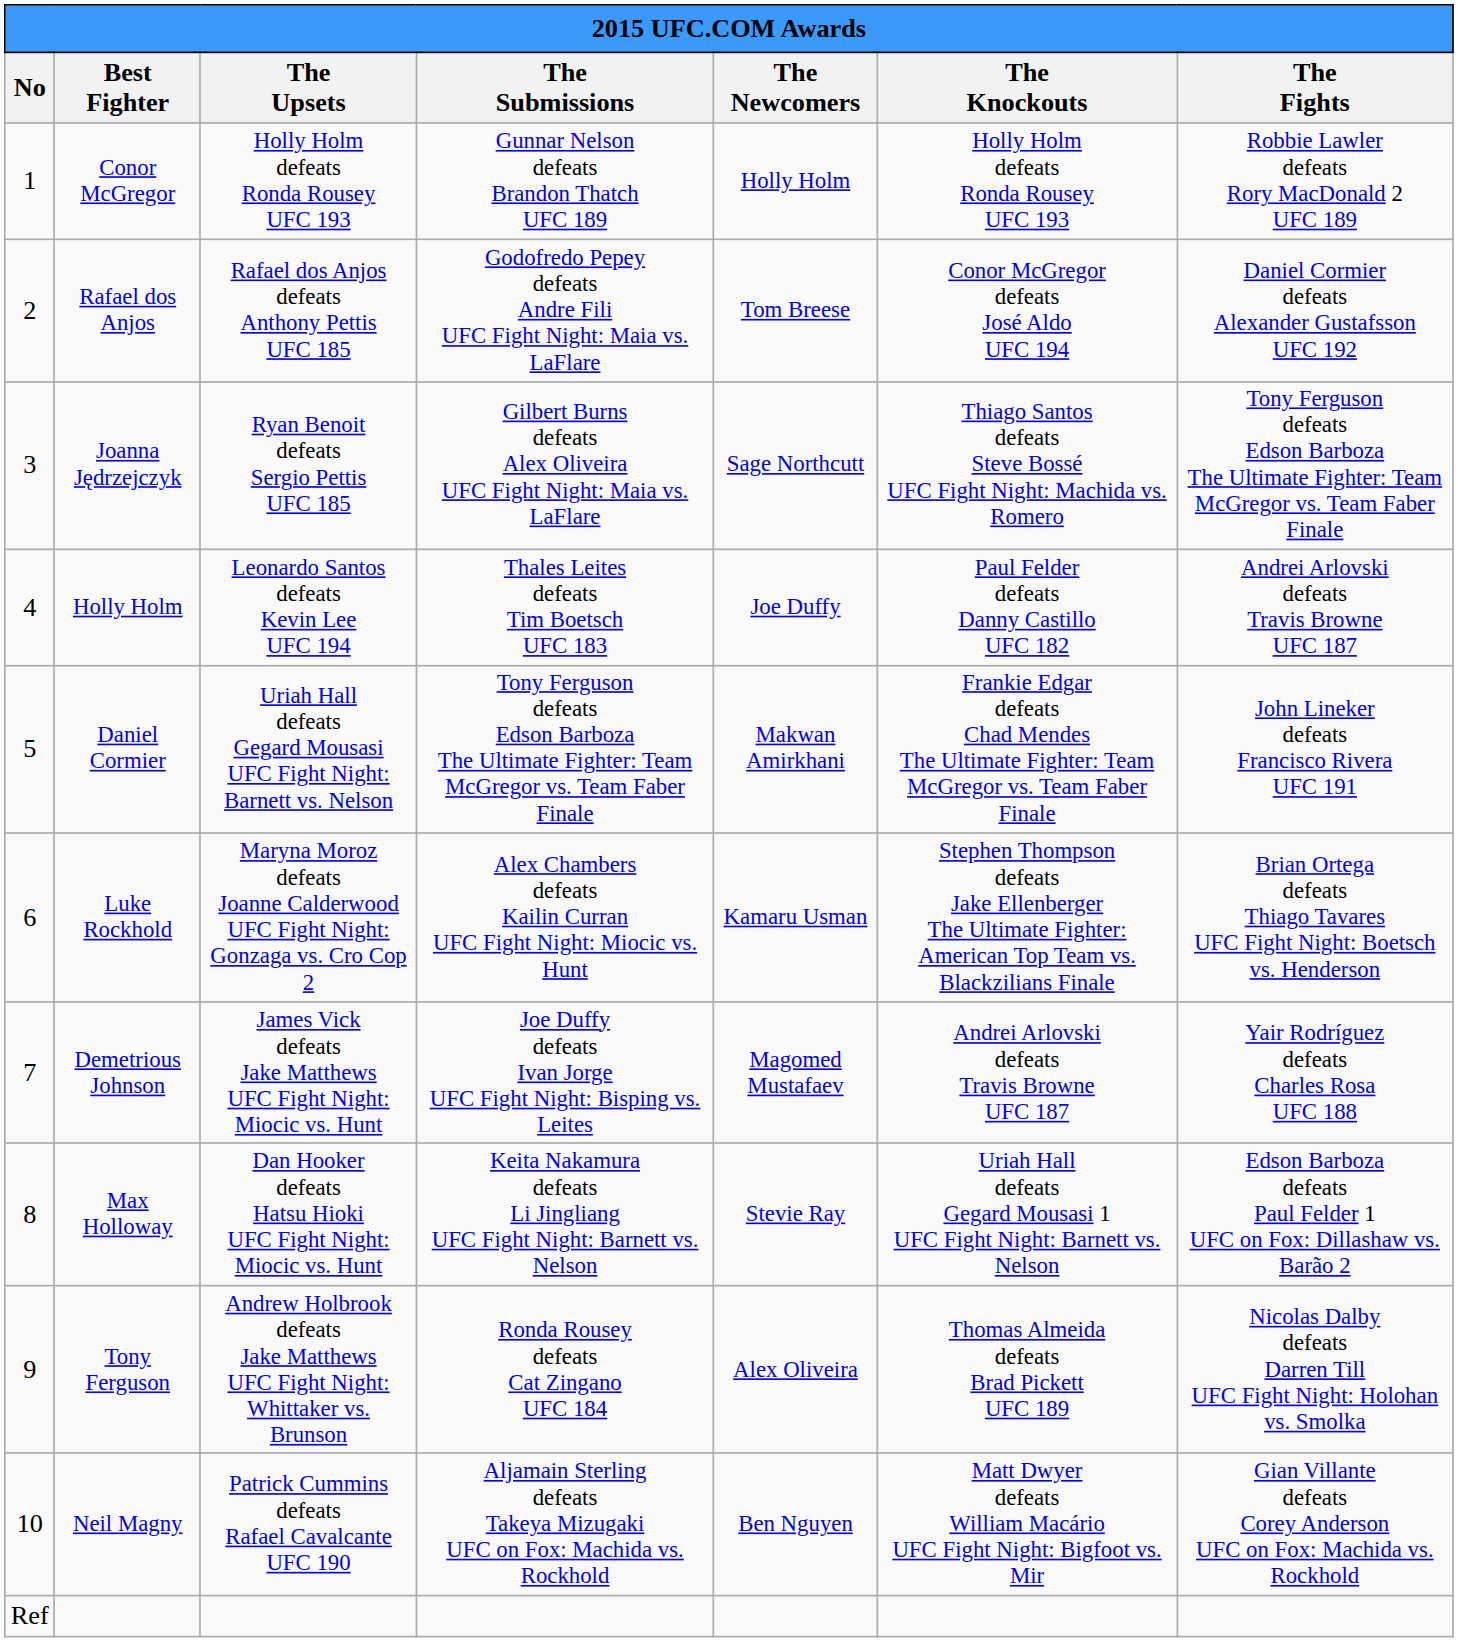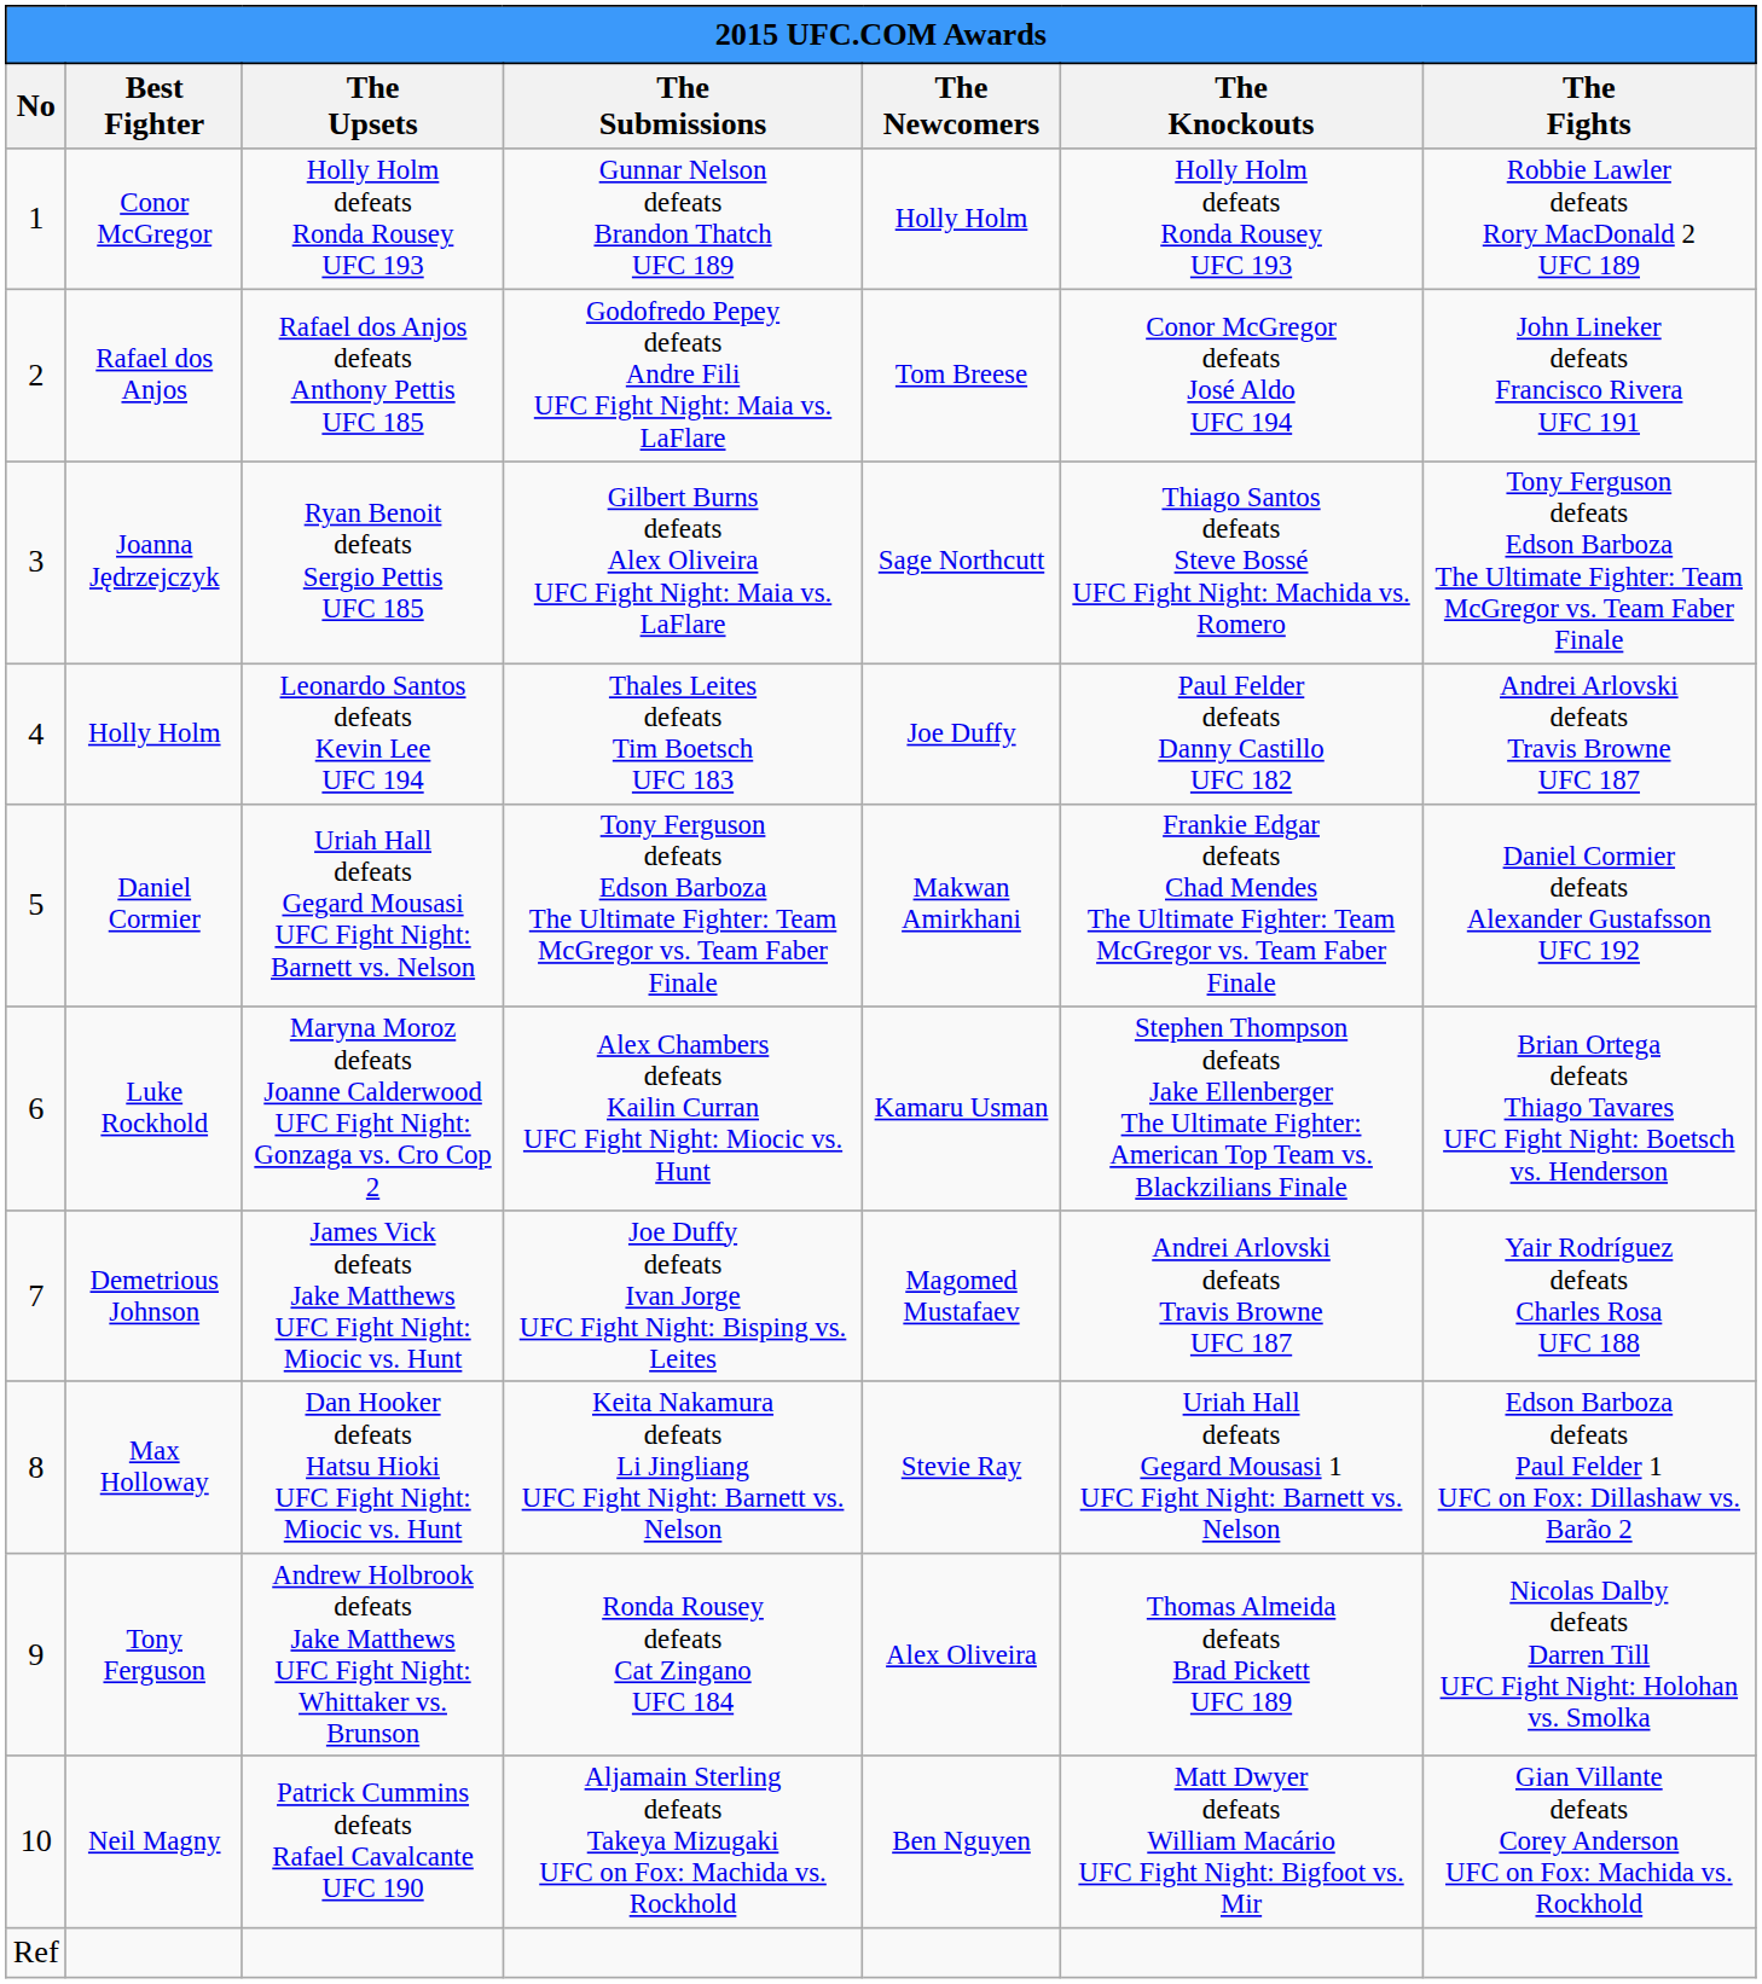Rafael dos Anjos | The Fights: Daniel Cormier defeats Alexander Gustafsson UFC 192 -> John Lineker defeats Francisco Rivera UFC 191
Daniel Cormier | The Fights: John Lineker defeats Francisco Rivera UFC 191 -> Daniel Cormier defeats Alexander Gustafsson UFC 192
